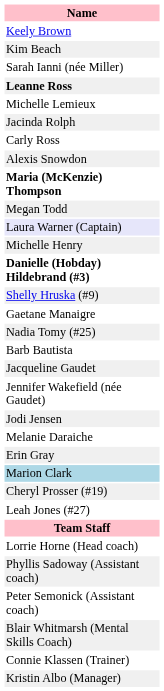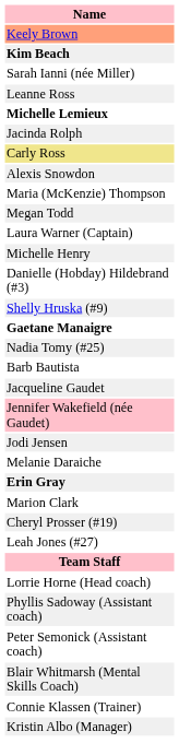Keely Brown | Name: no background -> lightsalmon background
Kim Beach | Name: normal -> bold
Leanne Ross | Name: bold -> normal
Michelle Lemieux | Name: normal -> bold
Carly Ross | Name: no background -> khaki background
Maria (McKenzie) Thompson | Name: bold -> normal
Laura Warner (Captain) | Name: lavender background -> no background
Danielle (Hobday) Hildebrand (#3) | Name: bold -> normal
Gaetane Manaigre | Name: normal -> bold
Jennifer Wakefield (née Gaudet) | Name: no background -> pink background
Erin Gray | Name: normal -> bold
Marion Clark | Name: lightblue background -> no background
